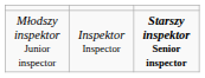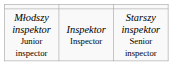Młodszy inspektor Junior inspector | column 3: bold -> normal
